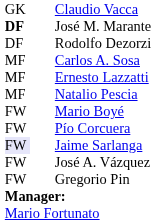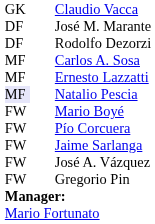José M. Marante | column 1: bold -> normal
Natalio Pescia | column 1: no background -> lavender background
Jaime Sarlanga | column 1: lavender background -> no background
